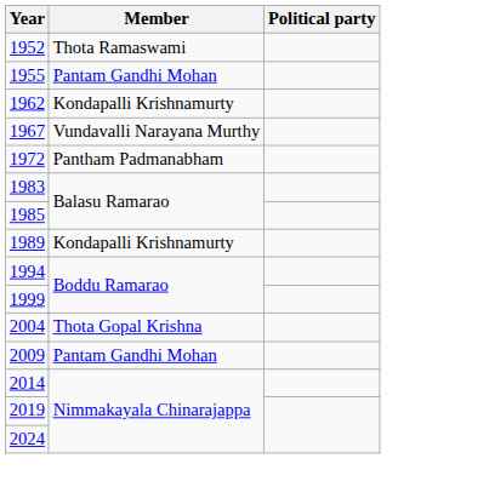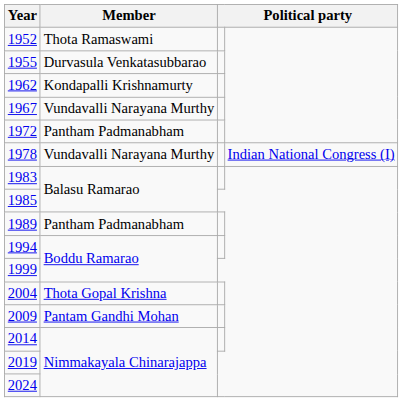1955 | Member: Pantam Gandhi Mohan -> Durvasula Venkatasubbarao
+ row: 1978 | Vundavalli Narayana Murthy | Indian National Congress (I)
1989 | Member: Kondapalli Krishnamurty -> Pantham Padmanabham
